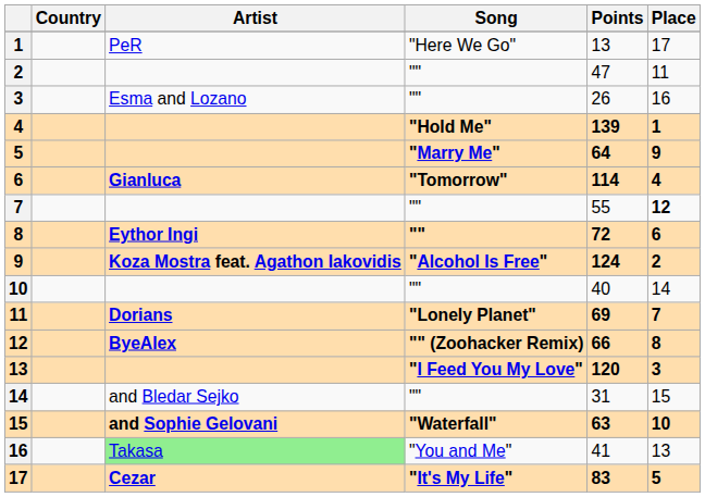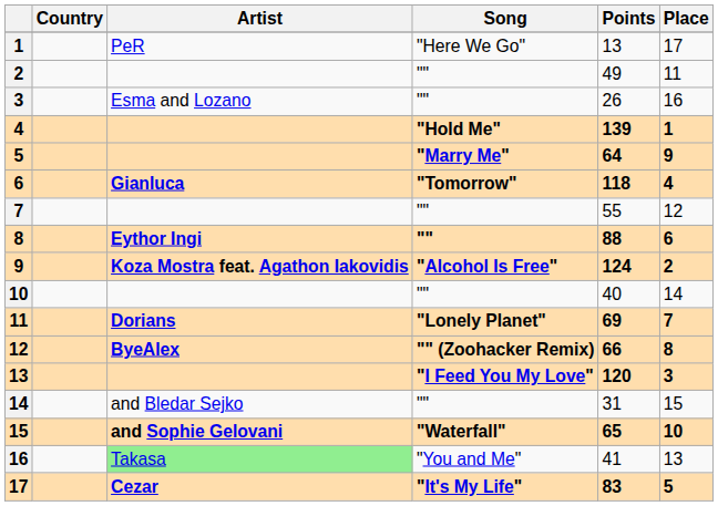row 3 | Points: 47 -> 49
row 7 | Points: 114 -> 118
row 8 | Place: bold -> normal
row 9 | Points: 72 -> 88
row 16 | Points: 63 -> 65
